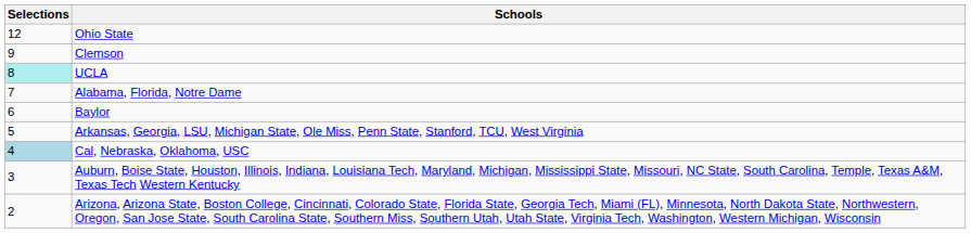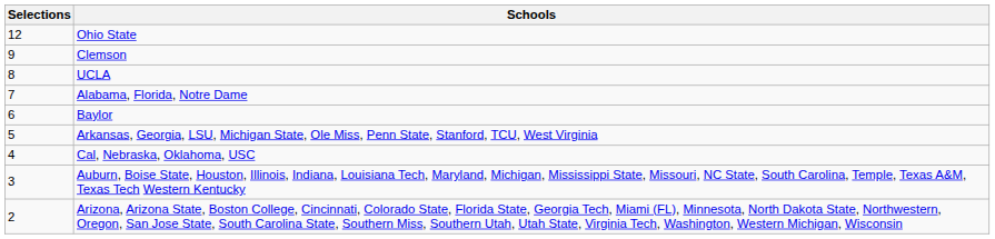UCLA | Selections: paleturquoise background -> no background
Cal, Nebraska, Oklahoma, USC | Selections: lightblue background -> no background
